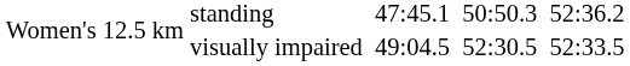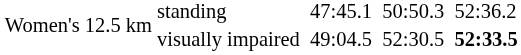Women's 12.5 km / visually impaired | column 5: normal -> bold
